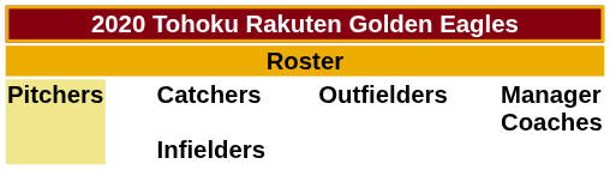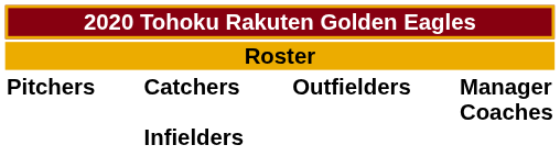Pitchers | column 1: khaki background -> no background
